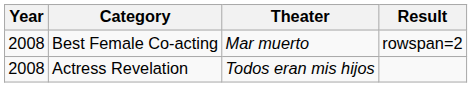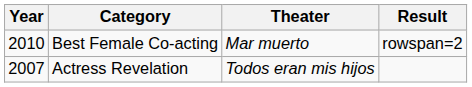Best Female Co-acting | Year: 2008 -> 2010
Actress Revelation | Year: 2008 -> 2007
